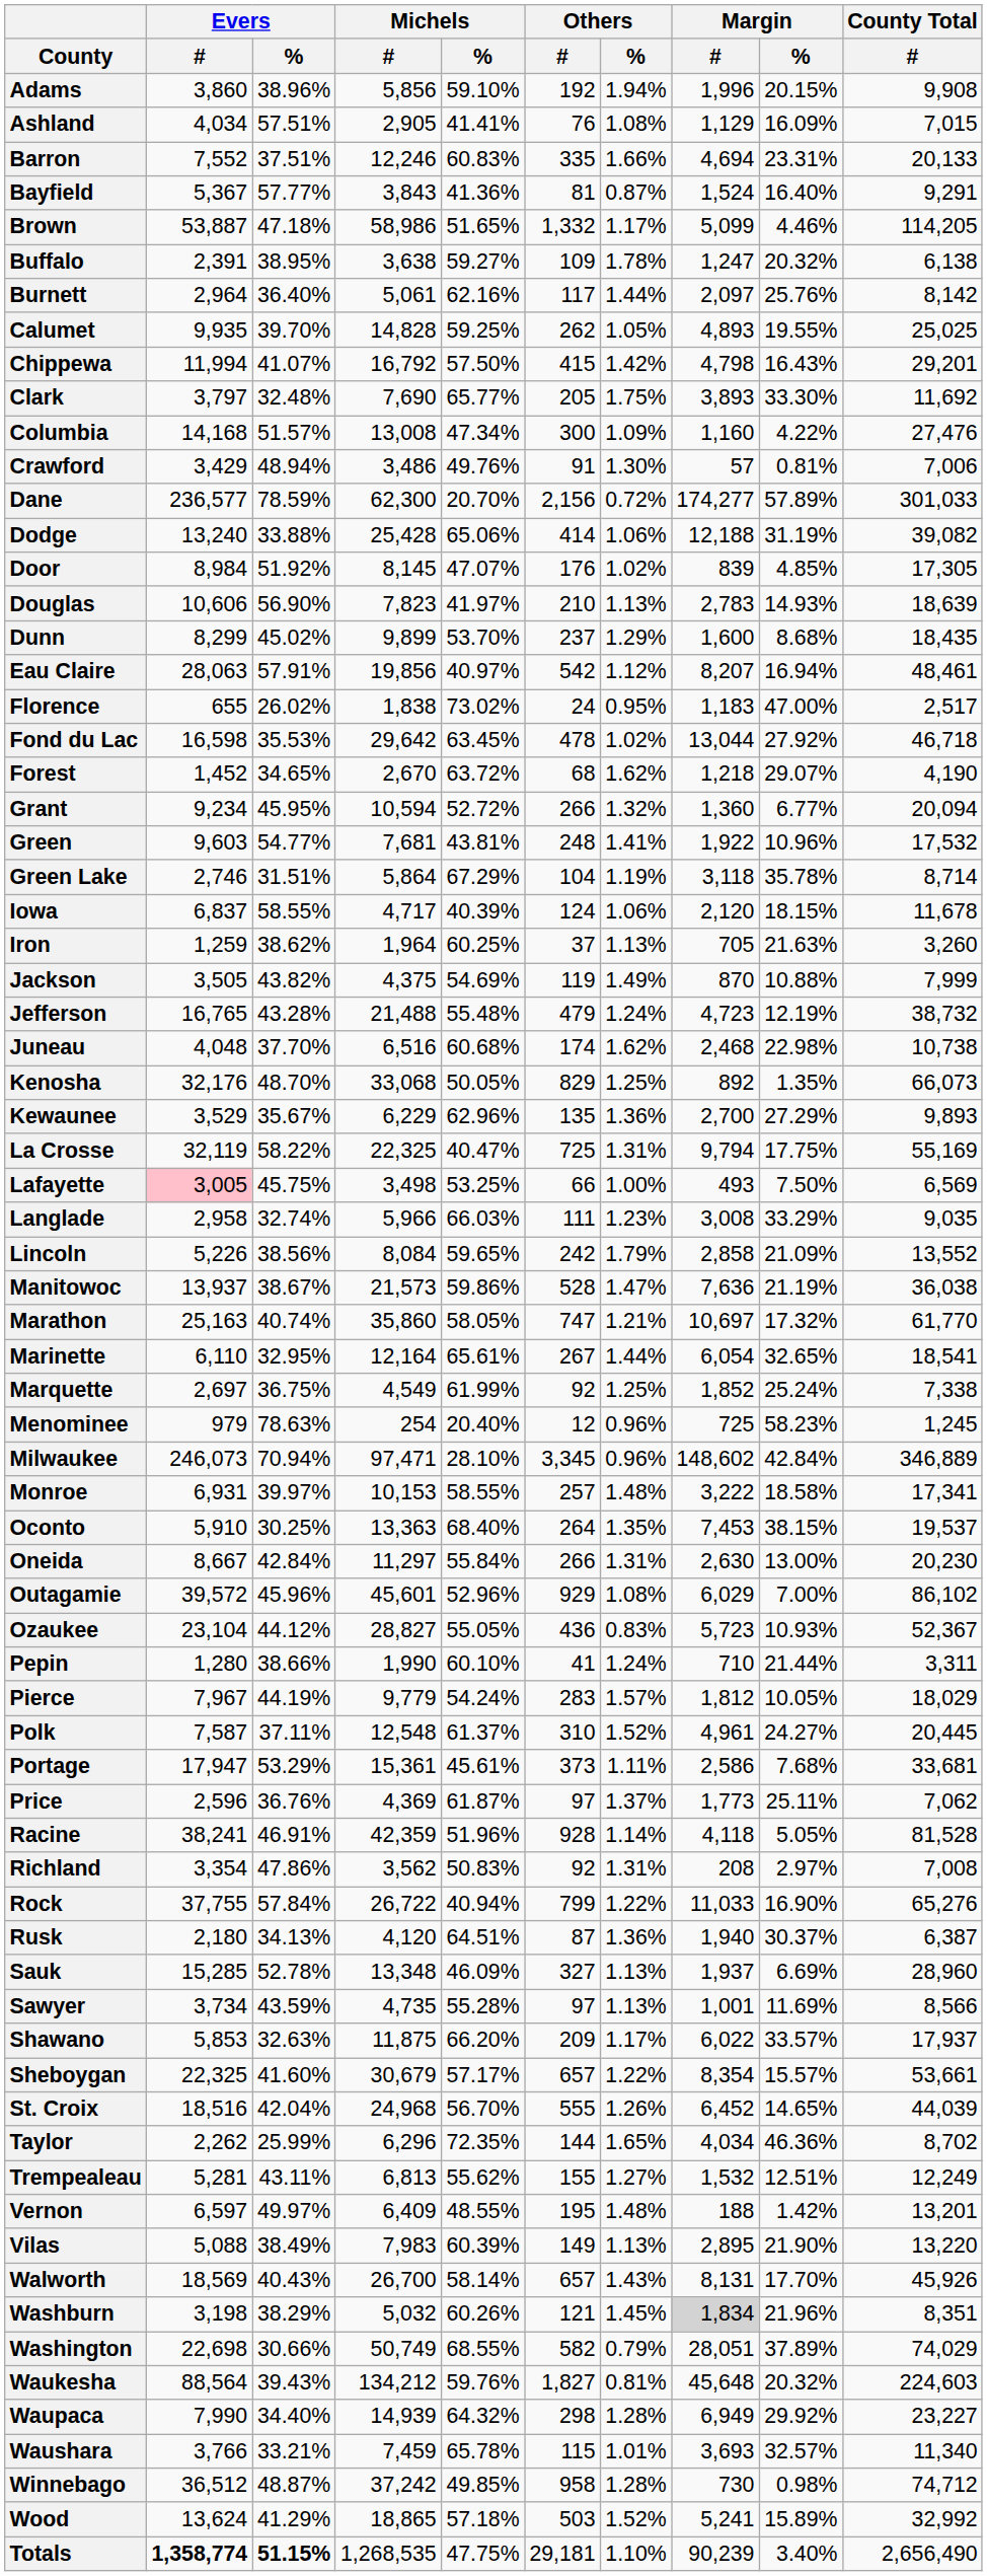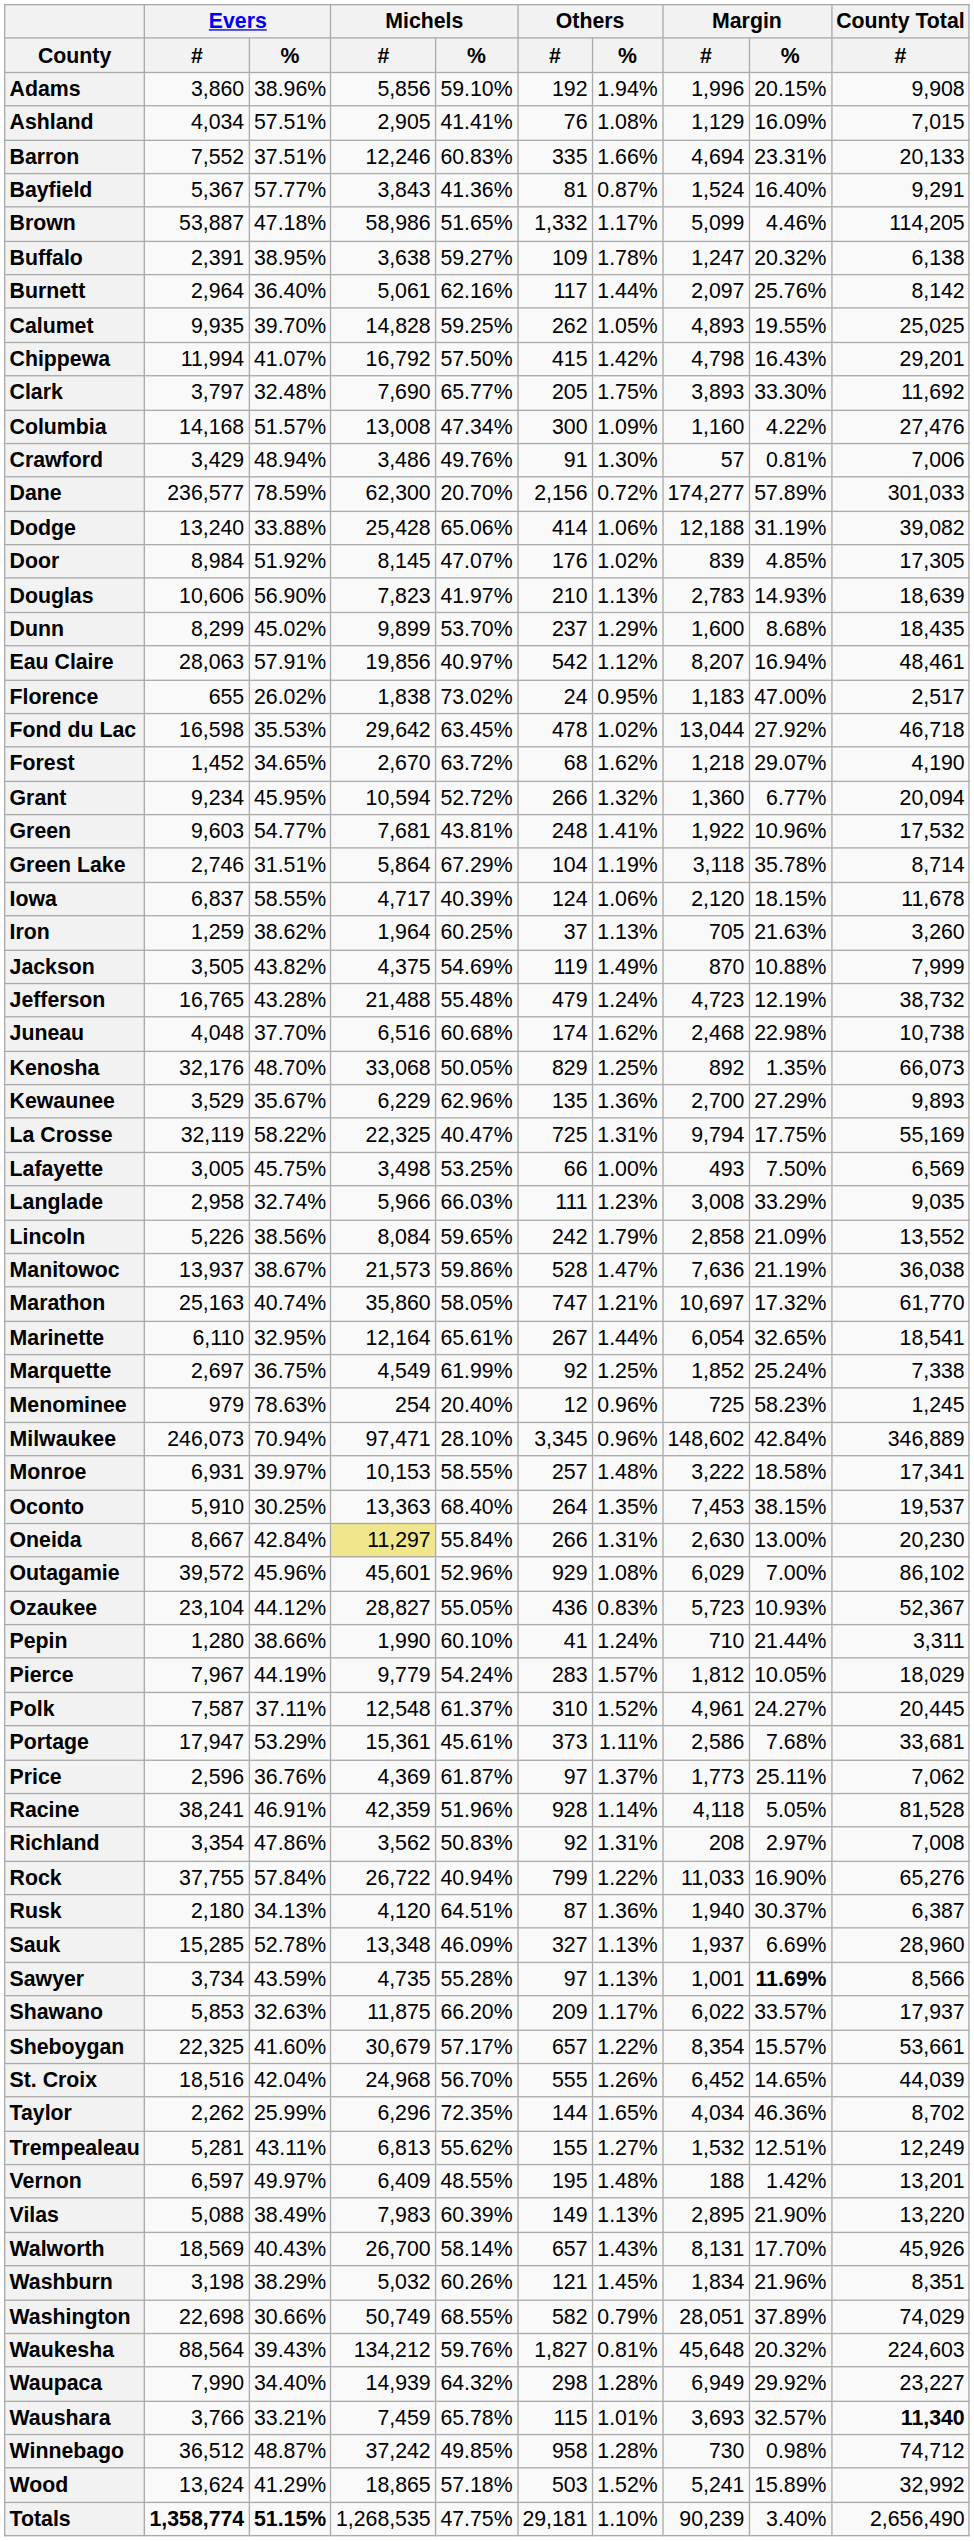Lafayette | Evers / #: pink background -> no background
Oneida | Michels / #: no background -> khaki background
Sawyer | Margin / %: normal -> bold
Washburn | Margin / #: lightgrey background -> no background
Waushara | County Total / #: normal -> bold
